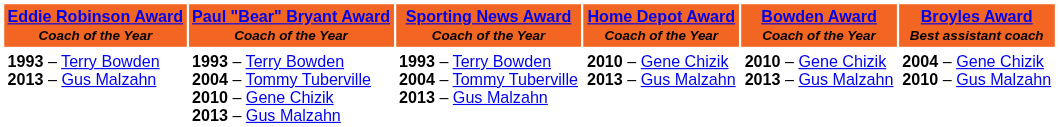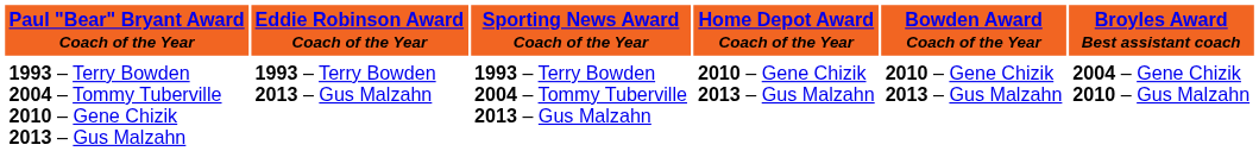columns swapped: Paul "Bear" Bryant Award Coach of the Year <-> Eddie Robinson Award Coach of the Year
